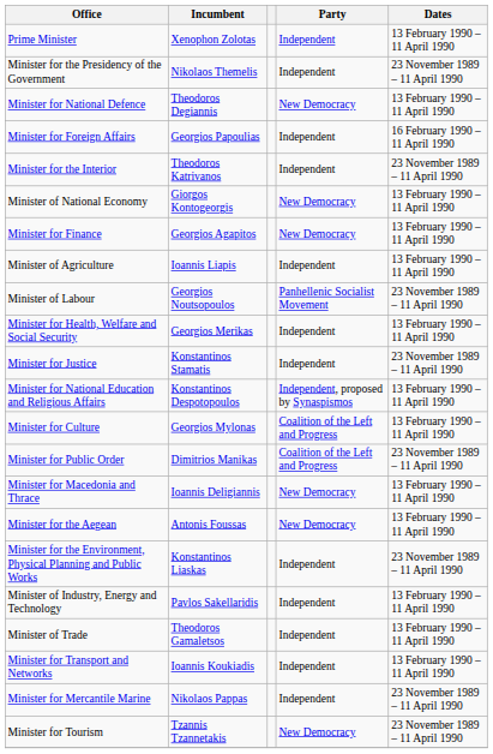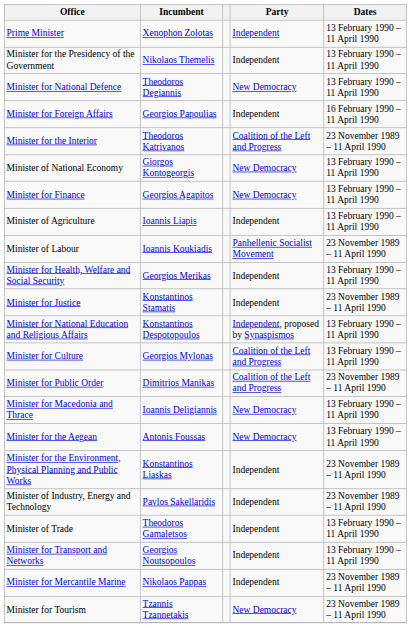Minister for the Presidency of the Government | Dates: 23 November 1989 – 11 April 1990 -> 13 February 1990 – 11 April 1990
Minister for the Interior | Party: Independent -> Coalition of the Left and Progress
Minister of Labour | Incumbent: Georgios Noutsopoulos -> Ioannis Koukiadis
Minister of Industry, Energy and Technology | Dates: 13 February 1990 – 11 April 1990 -> 23 November 1989 – 11 April 1990
Minister for Transport and Networks | Incumbent: Ioannis Koukiadis -> Georgios Noutsopoulos
